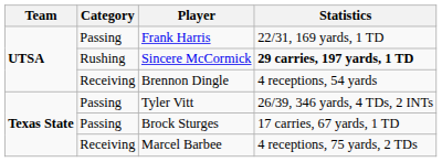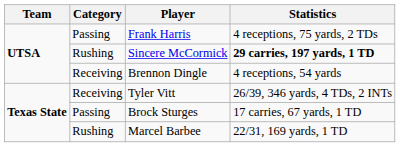Frank Harris | Statistics: 22/31, 169 yards, 1 TD -> 4 receptions, 75 yards, 2 TDs
Tyler Vitt | Category: Passing -> Receiving
Marcel Barbee | Category: Receiving -> Rushing
Marcel Barbee | Statistics: 4 receptions, 75 yards, 2 TDs -> 22/31, 169 yards, 1 TD
